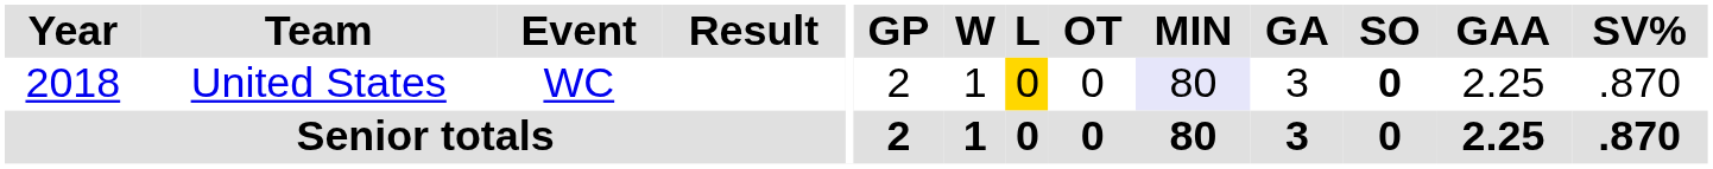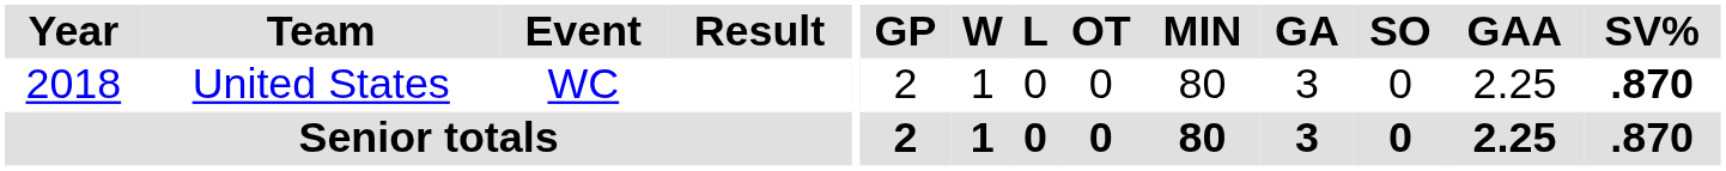United States | L: gold background -> no background
United States | MIN: lavender background -> no background
United States | SO: bold -> normal
United States | SV%: normal -> bold
